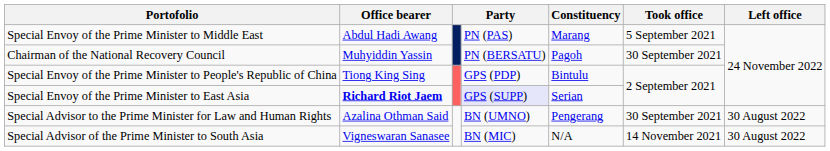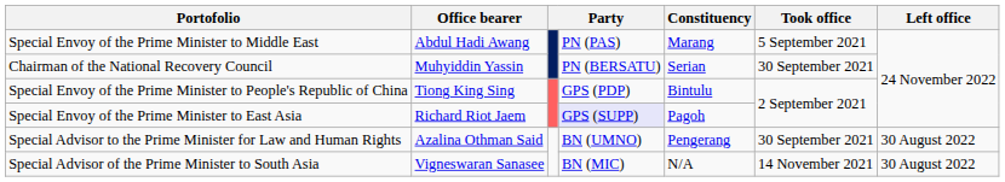Chairman of the National Recovery Council | Constituency: Pagoh -> Serian
Special Envoy of the Prime Minister to East Asia | Office bearer: bold -> normal
Special Envoy of the Prime Minister to East Asia | Constituency: Serian -> Pagoh
